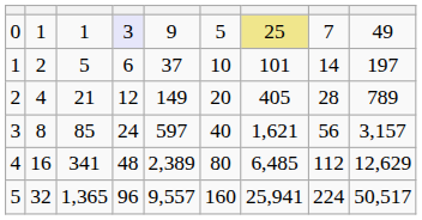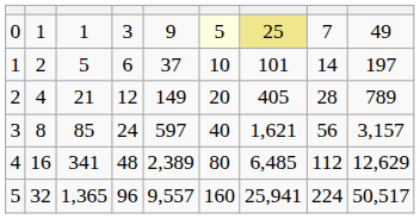0 | column 4: lavender background -> no background
0 | column 6: no background -> lightyellow background
